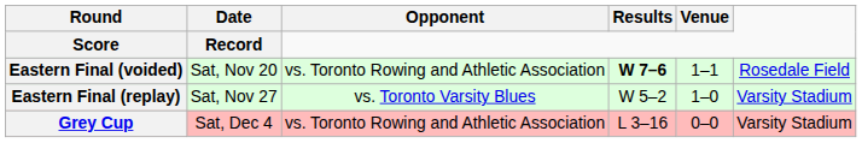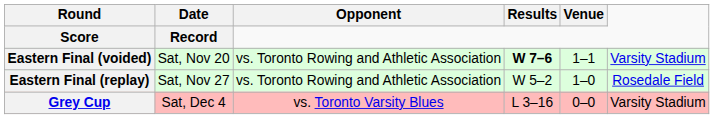Eastern Final (voided) | column 6: Rosedale Field -> Varsity Stadium
Eastern Final (replay) | Opponent: vs. Toronto Varsity Blues -> vs. Toronto Rowing and Athletic Association
Eastern Final (replay) | column 6: Varsity Stadium -> Rosedale Field
Grey Cup | Opponent: vs. Toronto Rowing and Athletic Association -> vs. Toronto Varsity Blues
